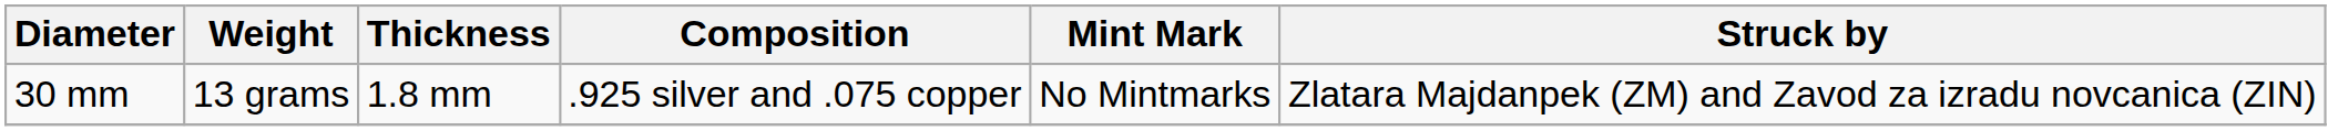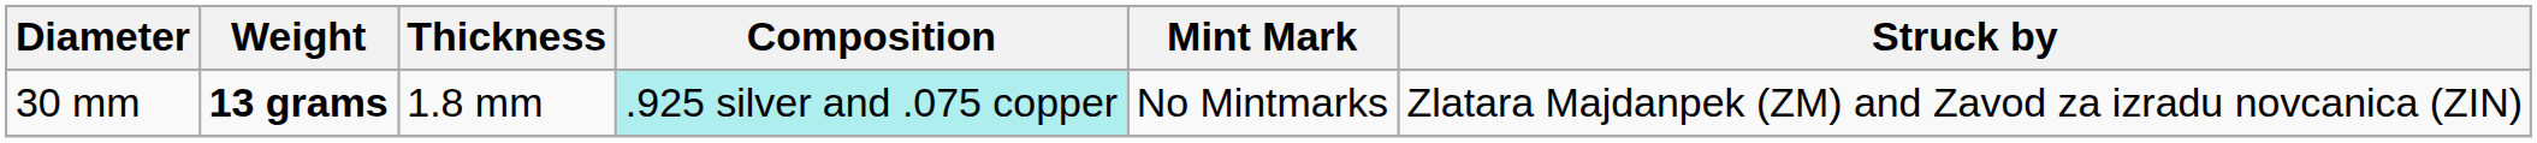30 mm | Weight: normal -> bold
30 mm | Composition: no background -> paleturquoise background
